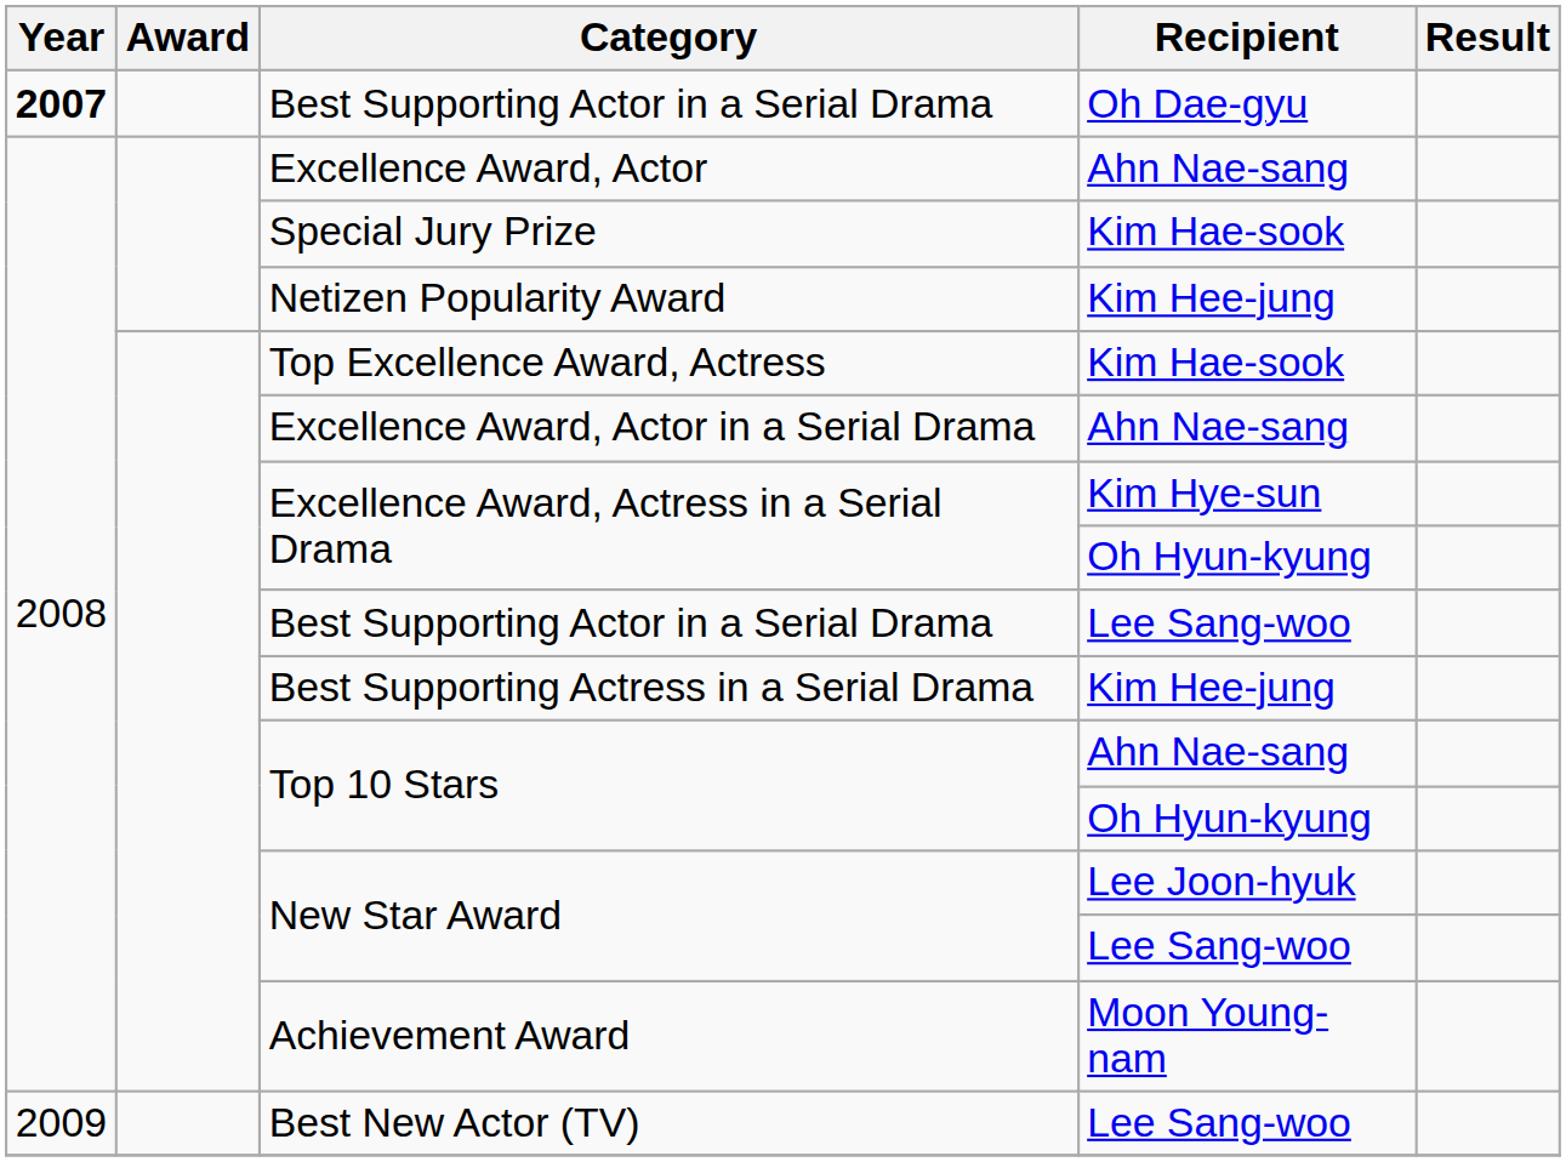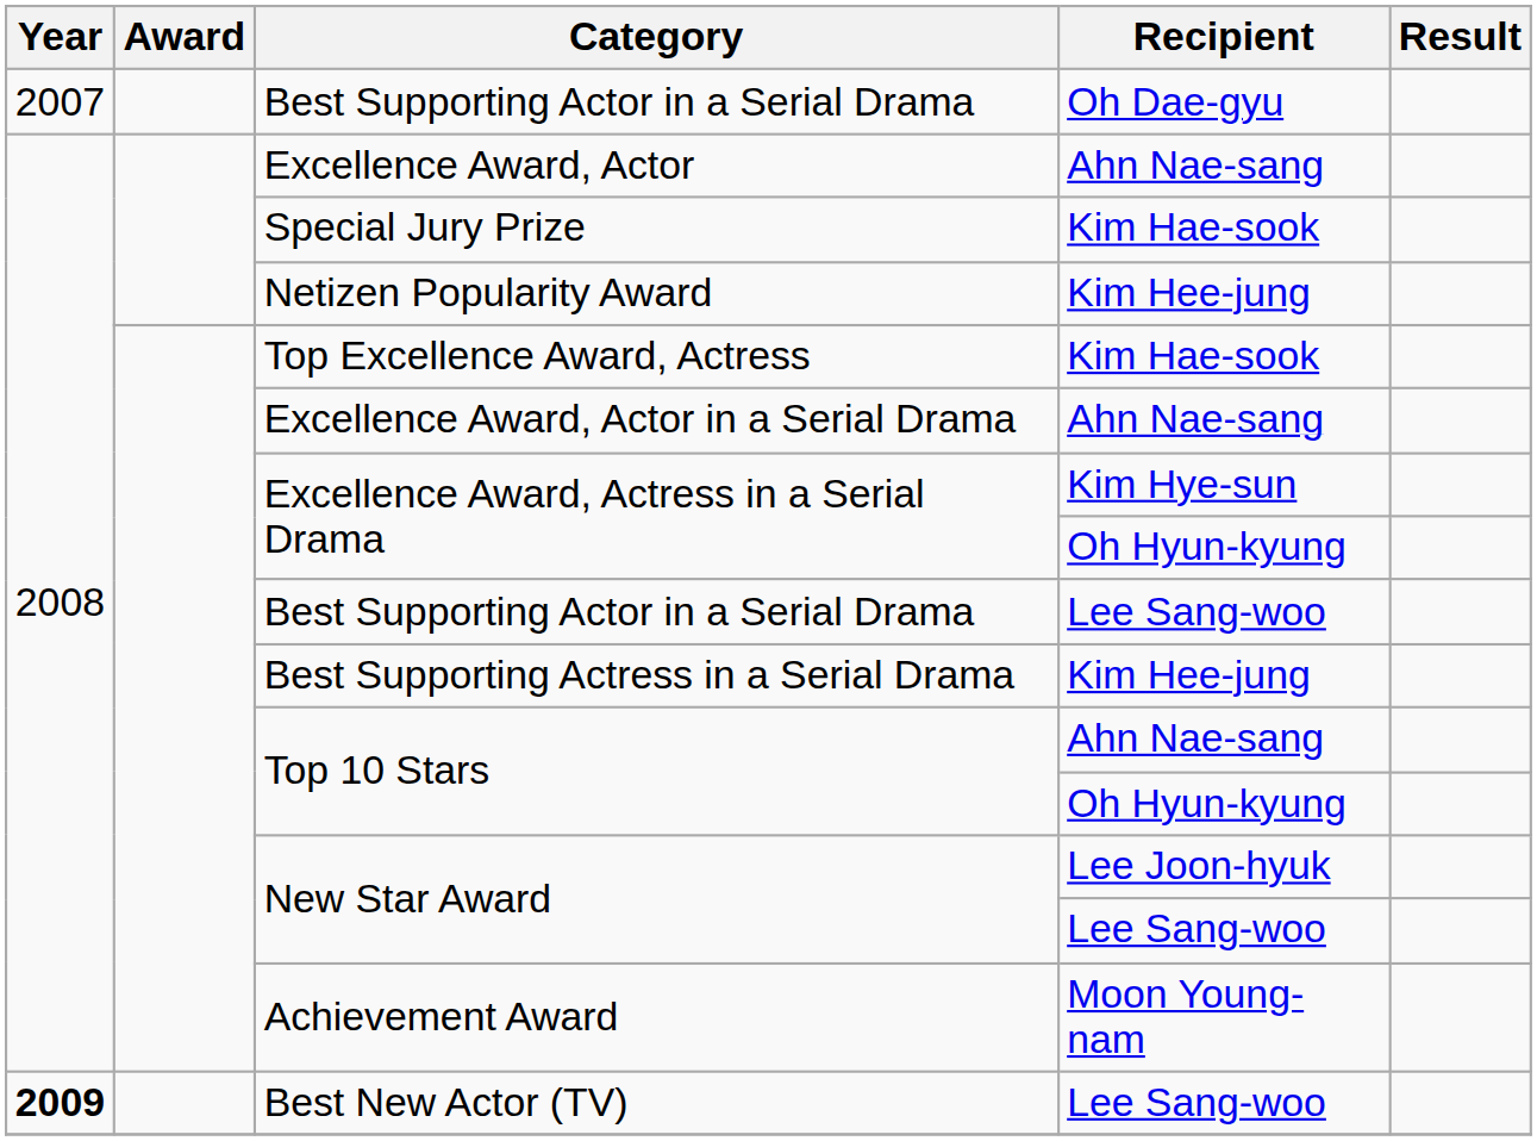Best Supporting Actor in a Serial Drama / Oh Dae-gyu | Year: bold -> normal
Best New Actor (TV) | Year: normal -> bold
